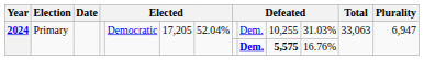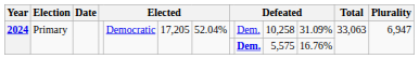row 2 | column 10: 10,255 -> 10,258
row 2 | column 11: 31.03% -> 31.09%
row 3 | column 10: bold -> normal
